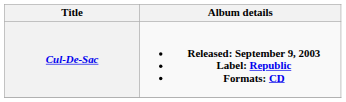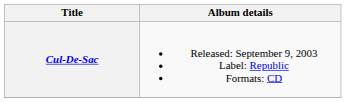Cul-De-Sac | Album details: bold -> normal
